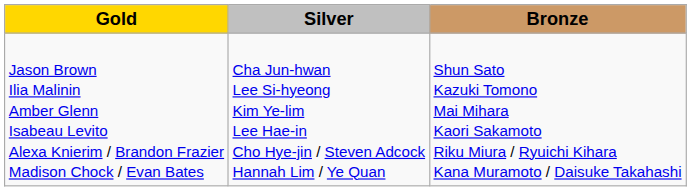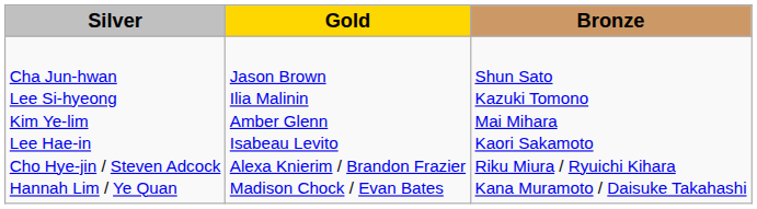columns swapped: Gold <-> Silver
